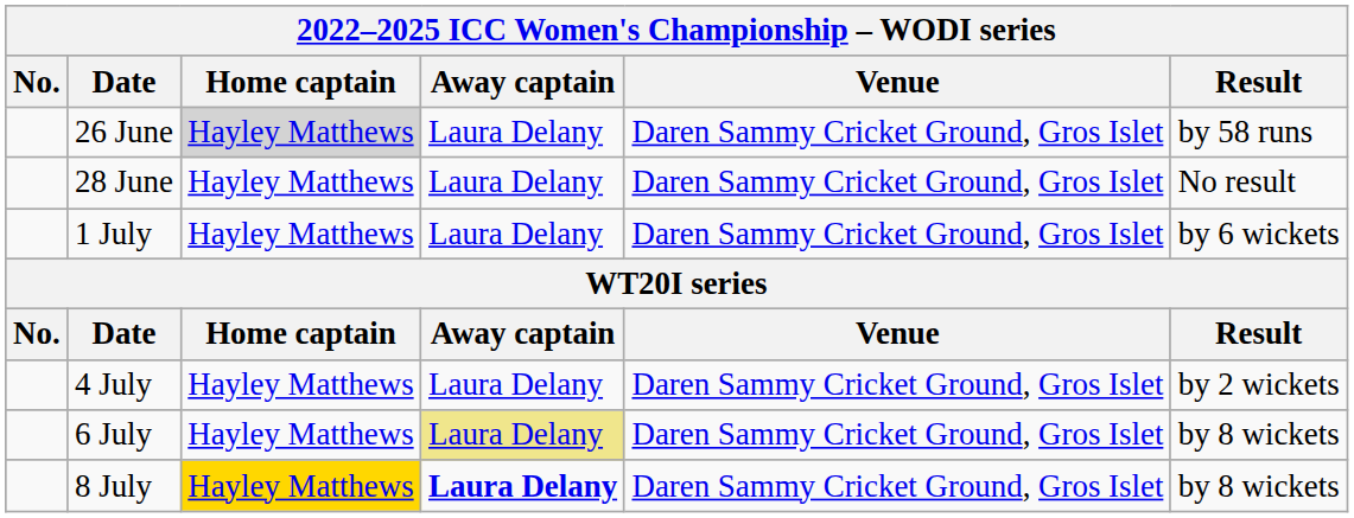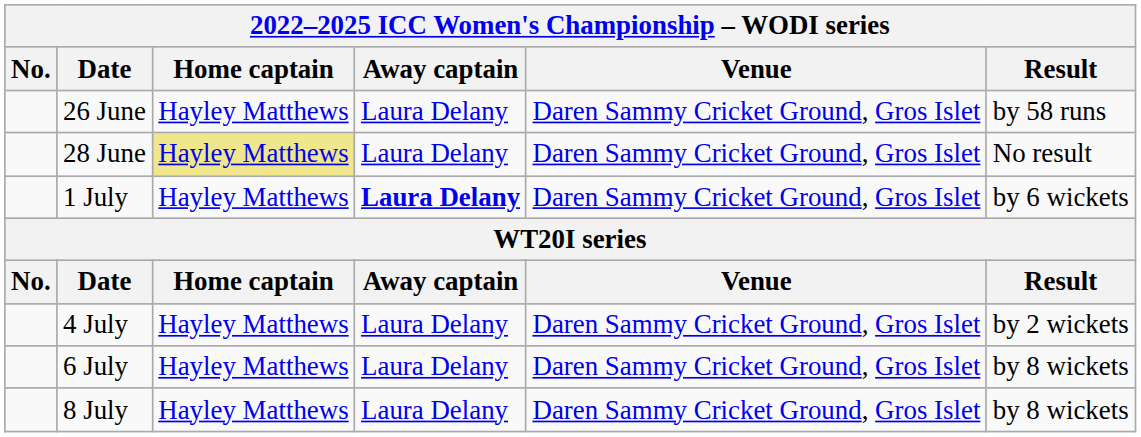26 June | Home captain: lightgrey background -> no background
28 June | Home captain: no background -> khaki background
1 July | Away captain: normal -> bold
6 July | Away captain: khaki background -> no background
8 July | Home captain: gold background -> no background
8 July | Away captain: bold -> normal
